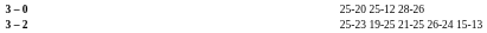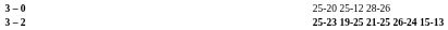3 – 2 | column 2: normal -> bold
